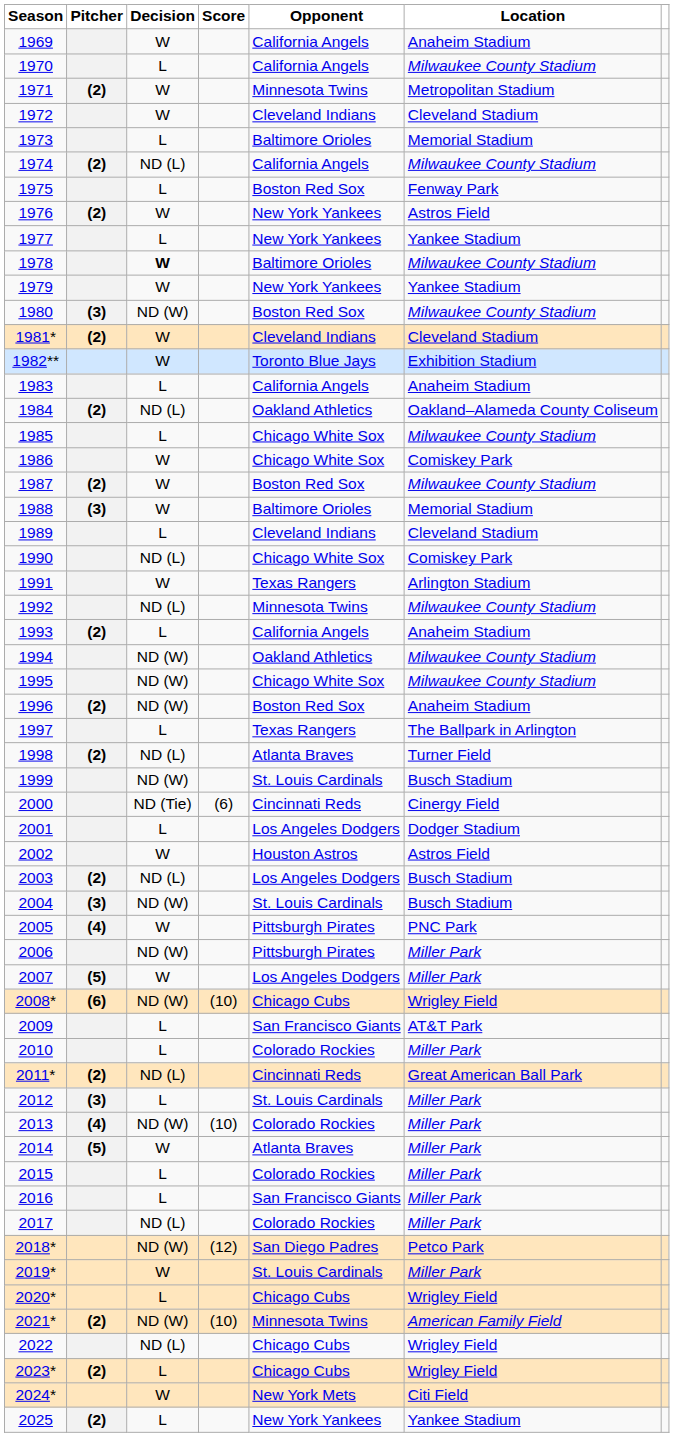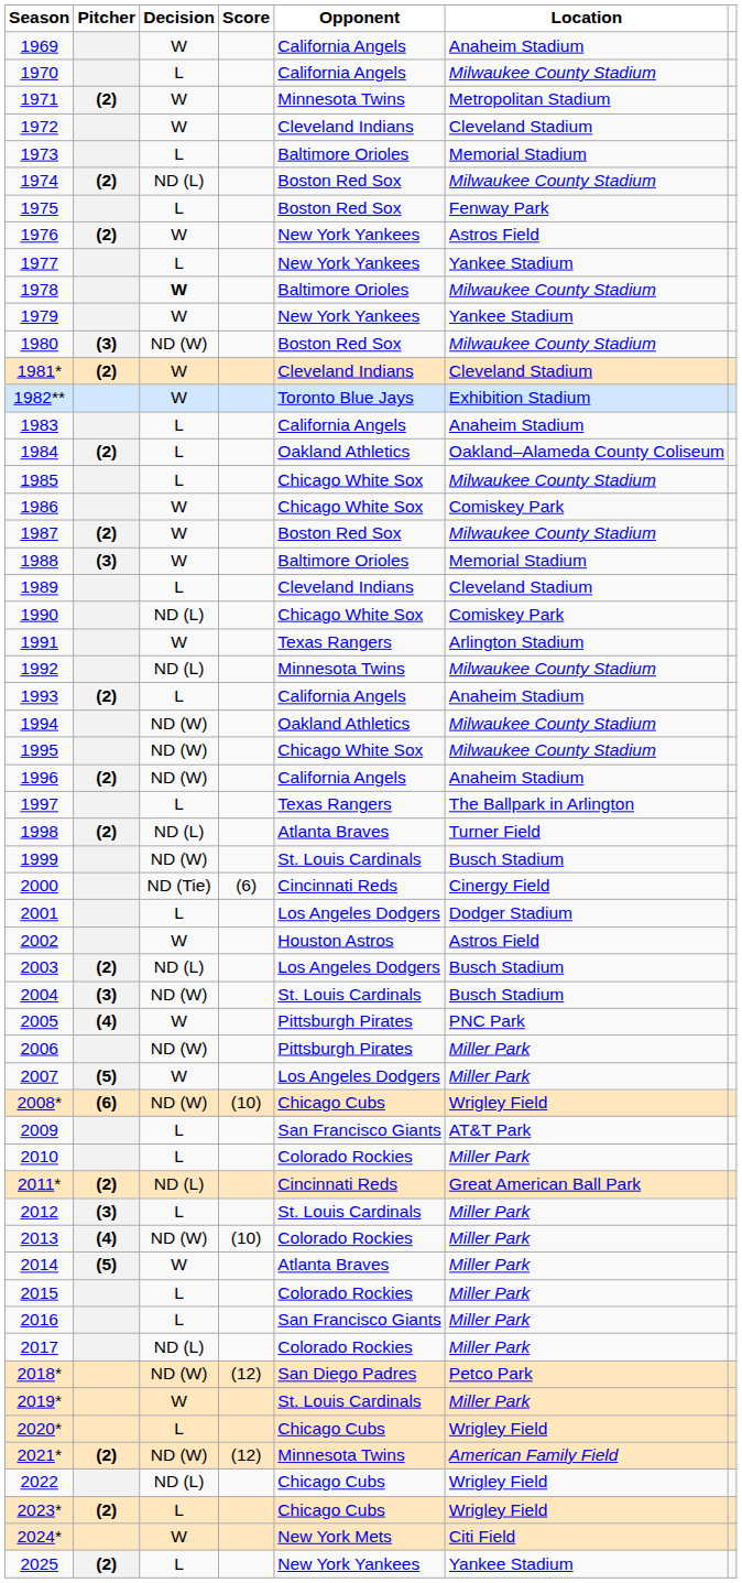1974 | Opponent: California Angels -> Boston Red Sox
1984 | Decision: ND (L) -> L
1996 | Opponent: Boston Red Sox -> California Angels
2021* | Score: (10) -> (12)
